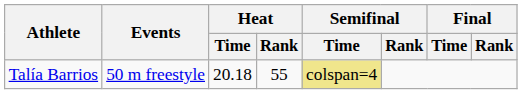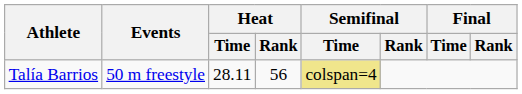Talía Barrios | Heat / Time: 20.18 -> 28.11
Talía Barrios | Heat / Rank: 55 -> 56
